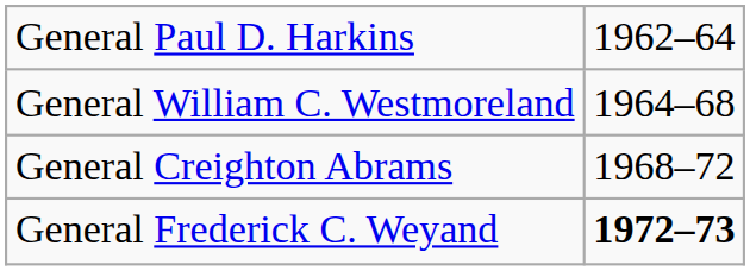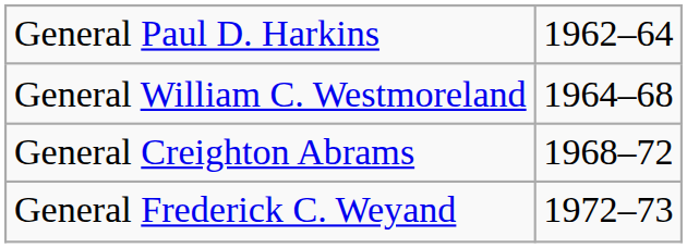General Frederick C. Weyand | column 2: bold -> normal
